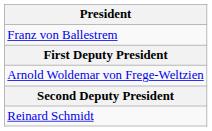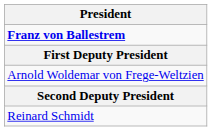row 2 | column 1: normal -> bold
